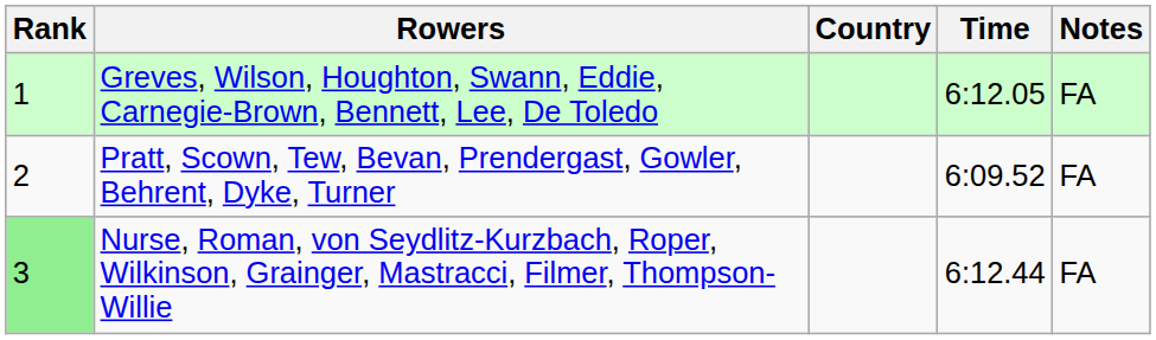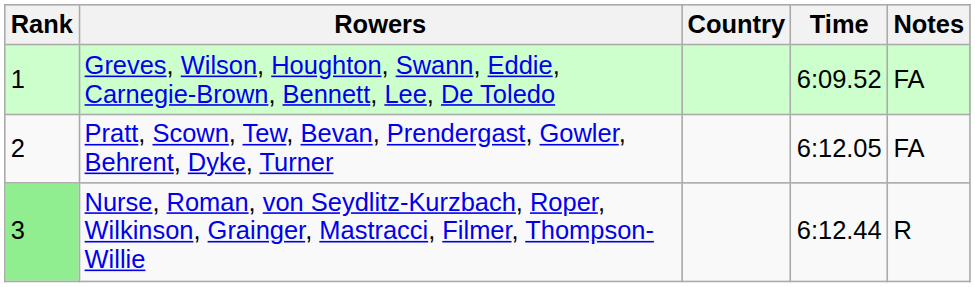row 2 | Time: 6:12.05 -> 6:09.52
row 3 | Time: 6:09.52 -> 6:12.05
row 4 | Notes: FA -> R
